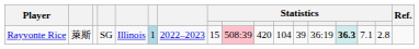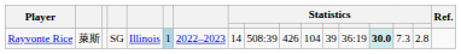Rayvonte Rice | column 8: 15 -> 14
Rayvonte Rice | column 9: pink background -> no background
Rayvonte Rice | column 10: 420 -> 426
Rayvonte Rice | column 14: 36.3 -> 30.0
Rayvonte Rice | column 15: 7.1 -> 7.3
